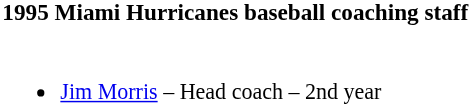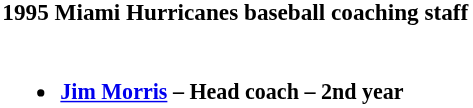Jim Morris – Head coach – 2nd year | column 1: normal -> bold
